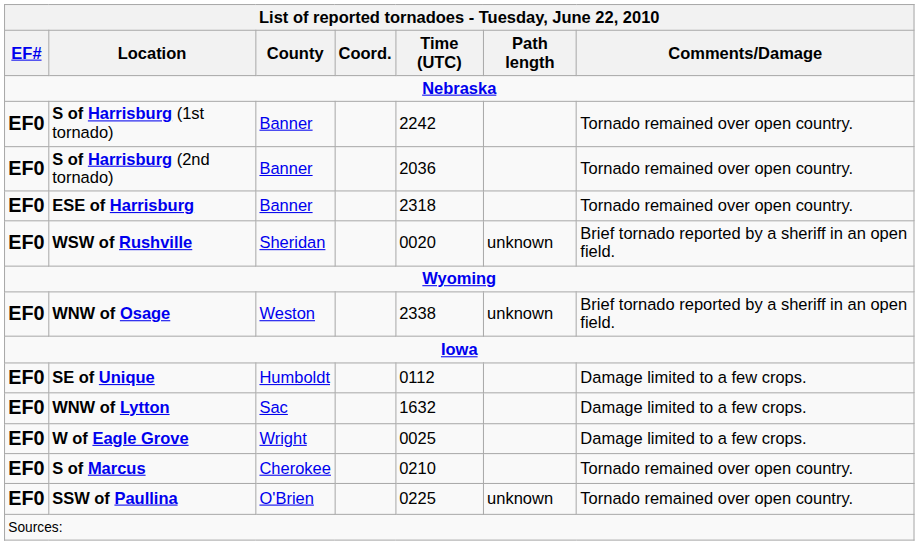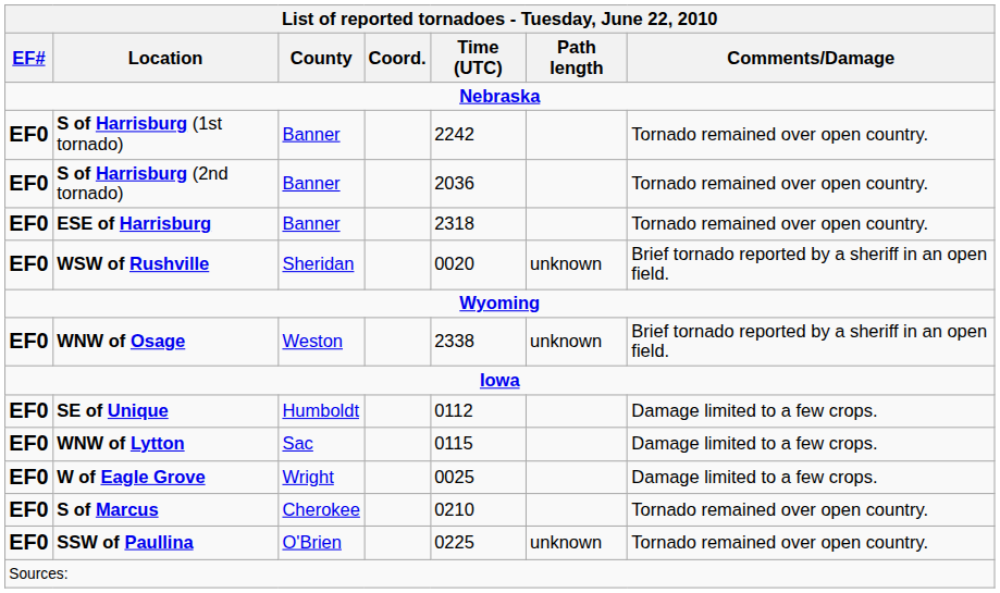WNW of Lytton | Time (UTC): 1632 -> 0115
